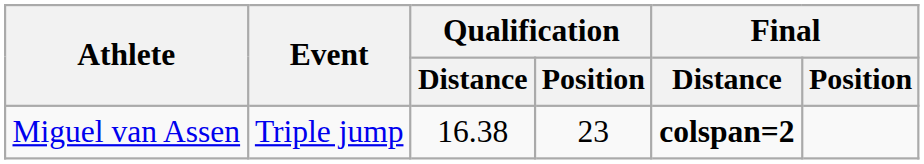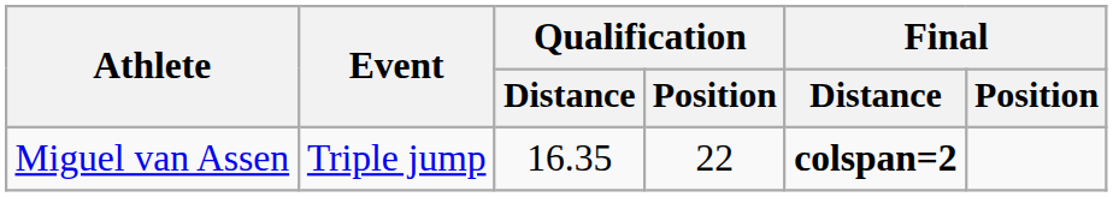Miguel van Assen | Qualification / Distance: 16.38 -> 16.35
Miguel van Assen | Qualification / Position: 23 -> 22
